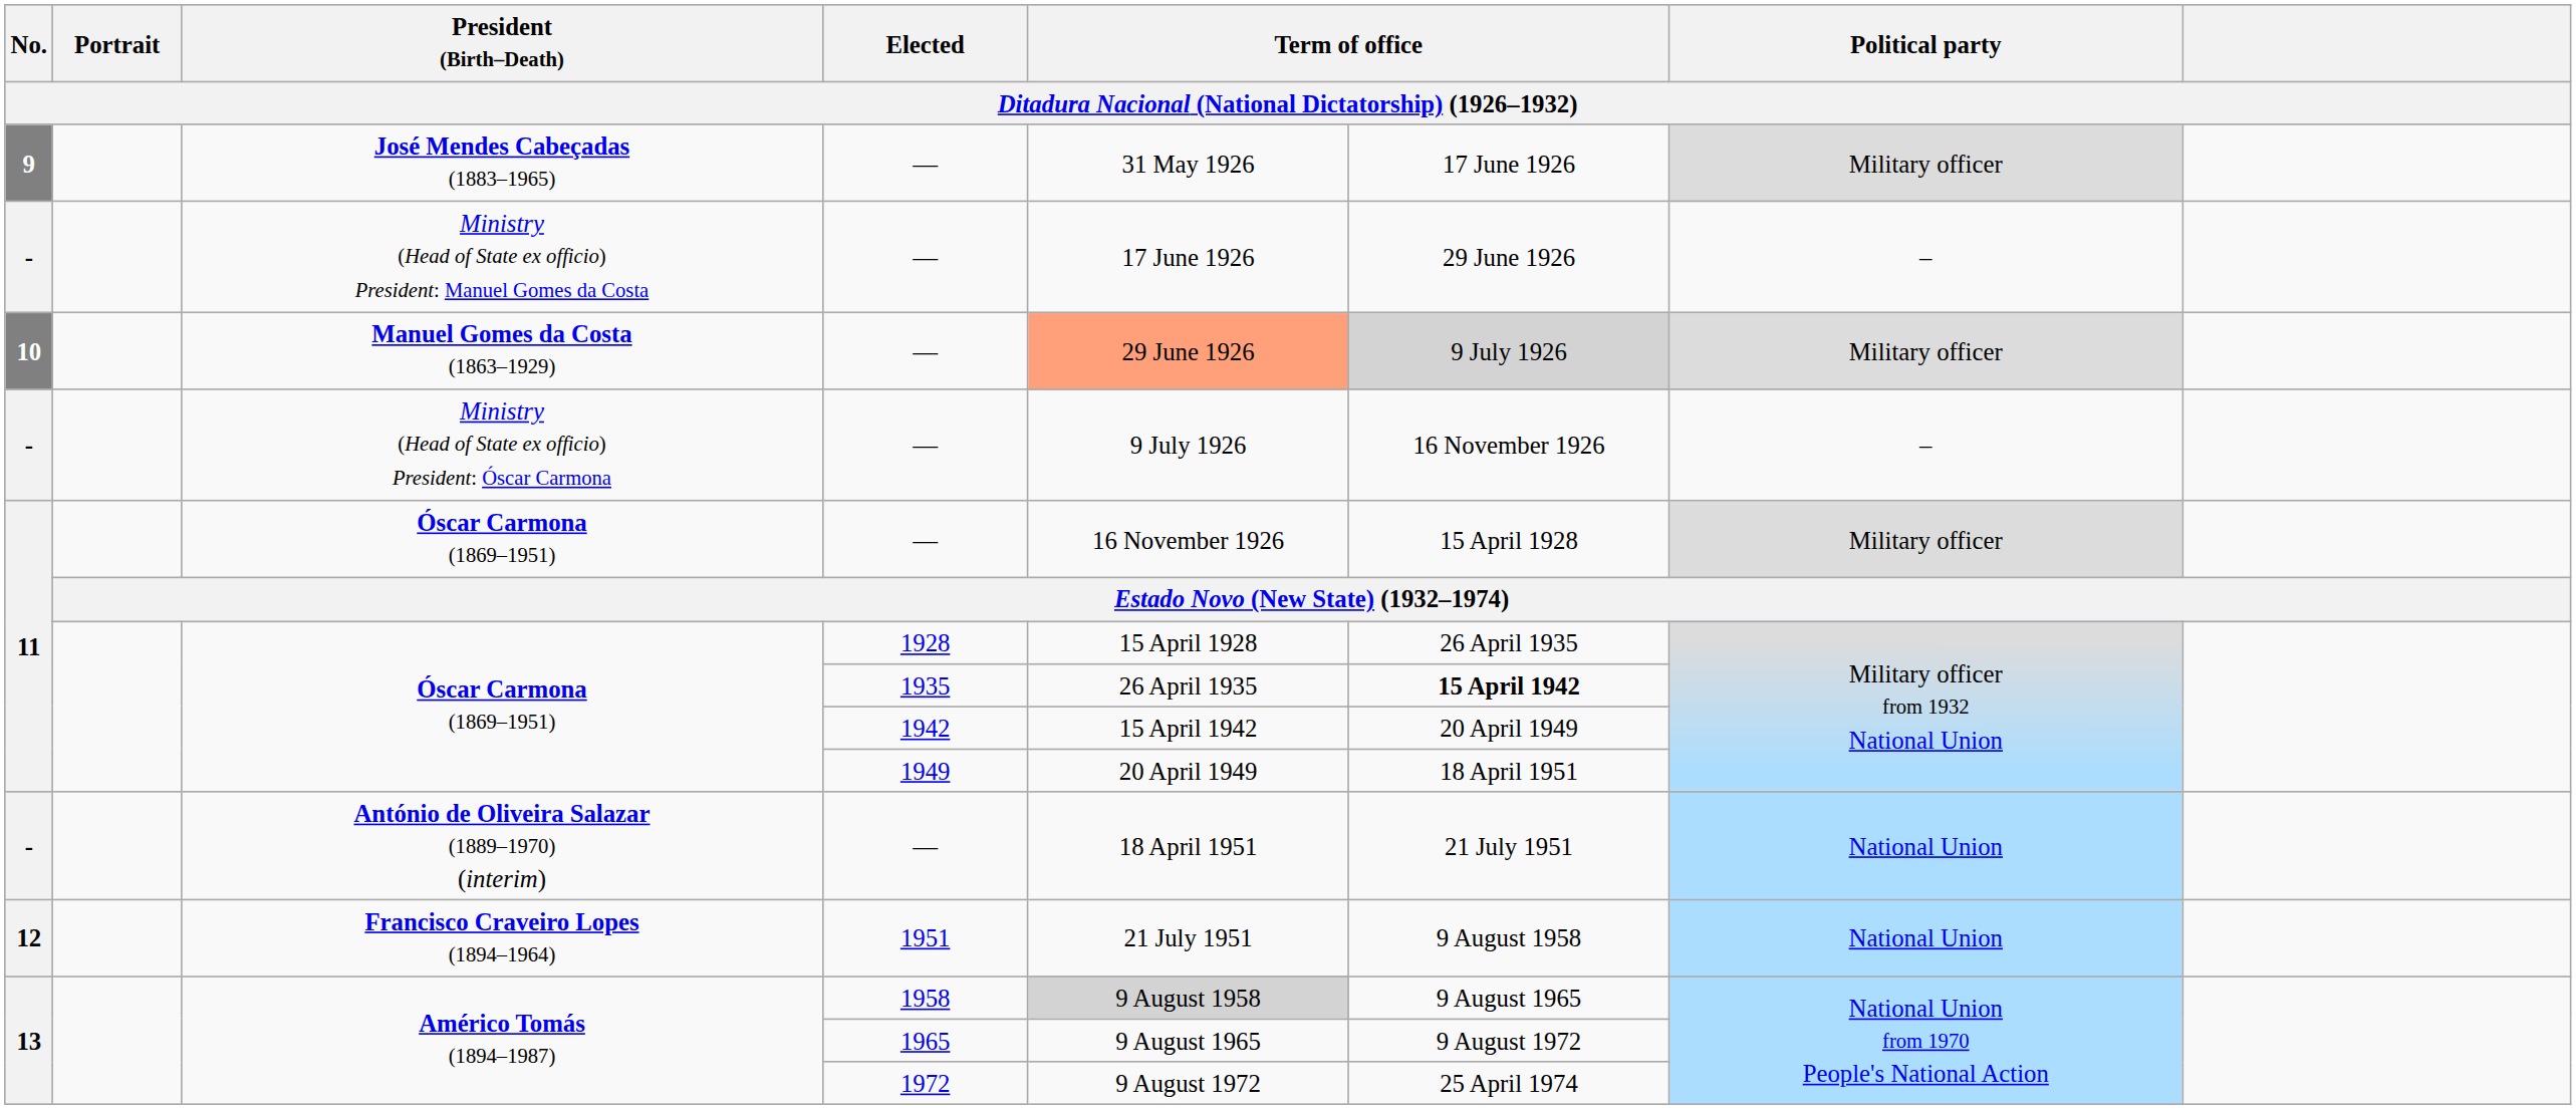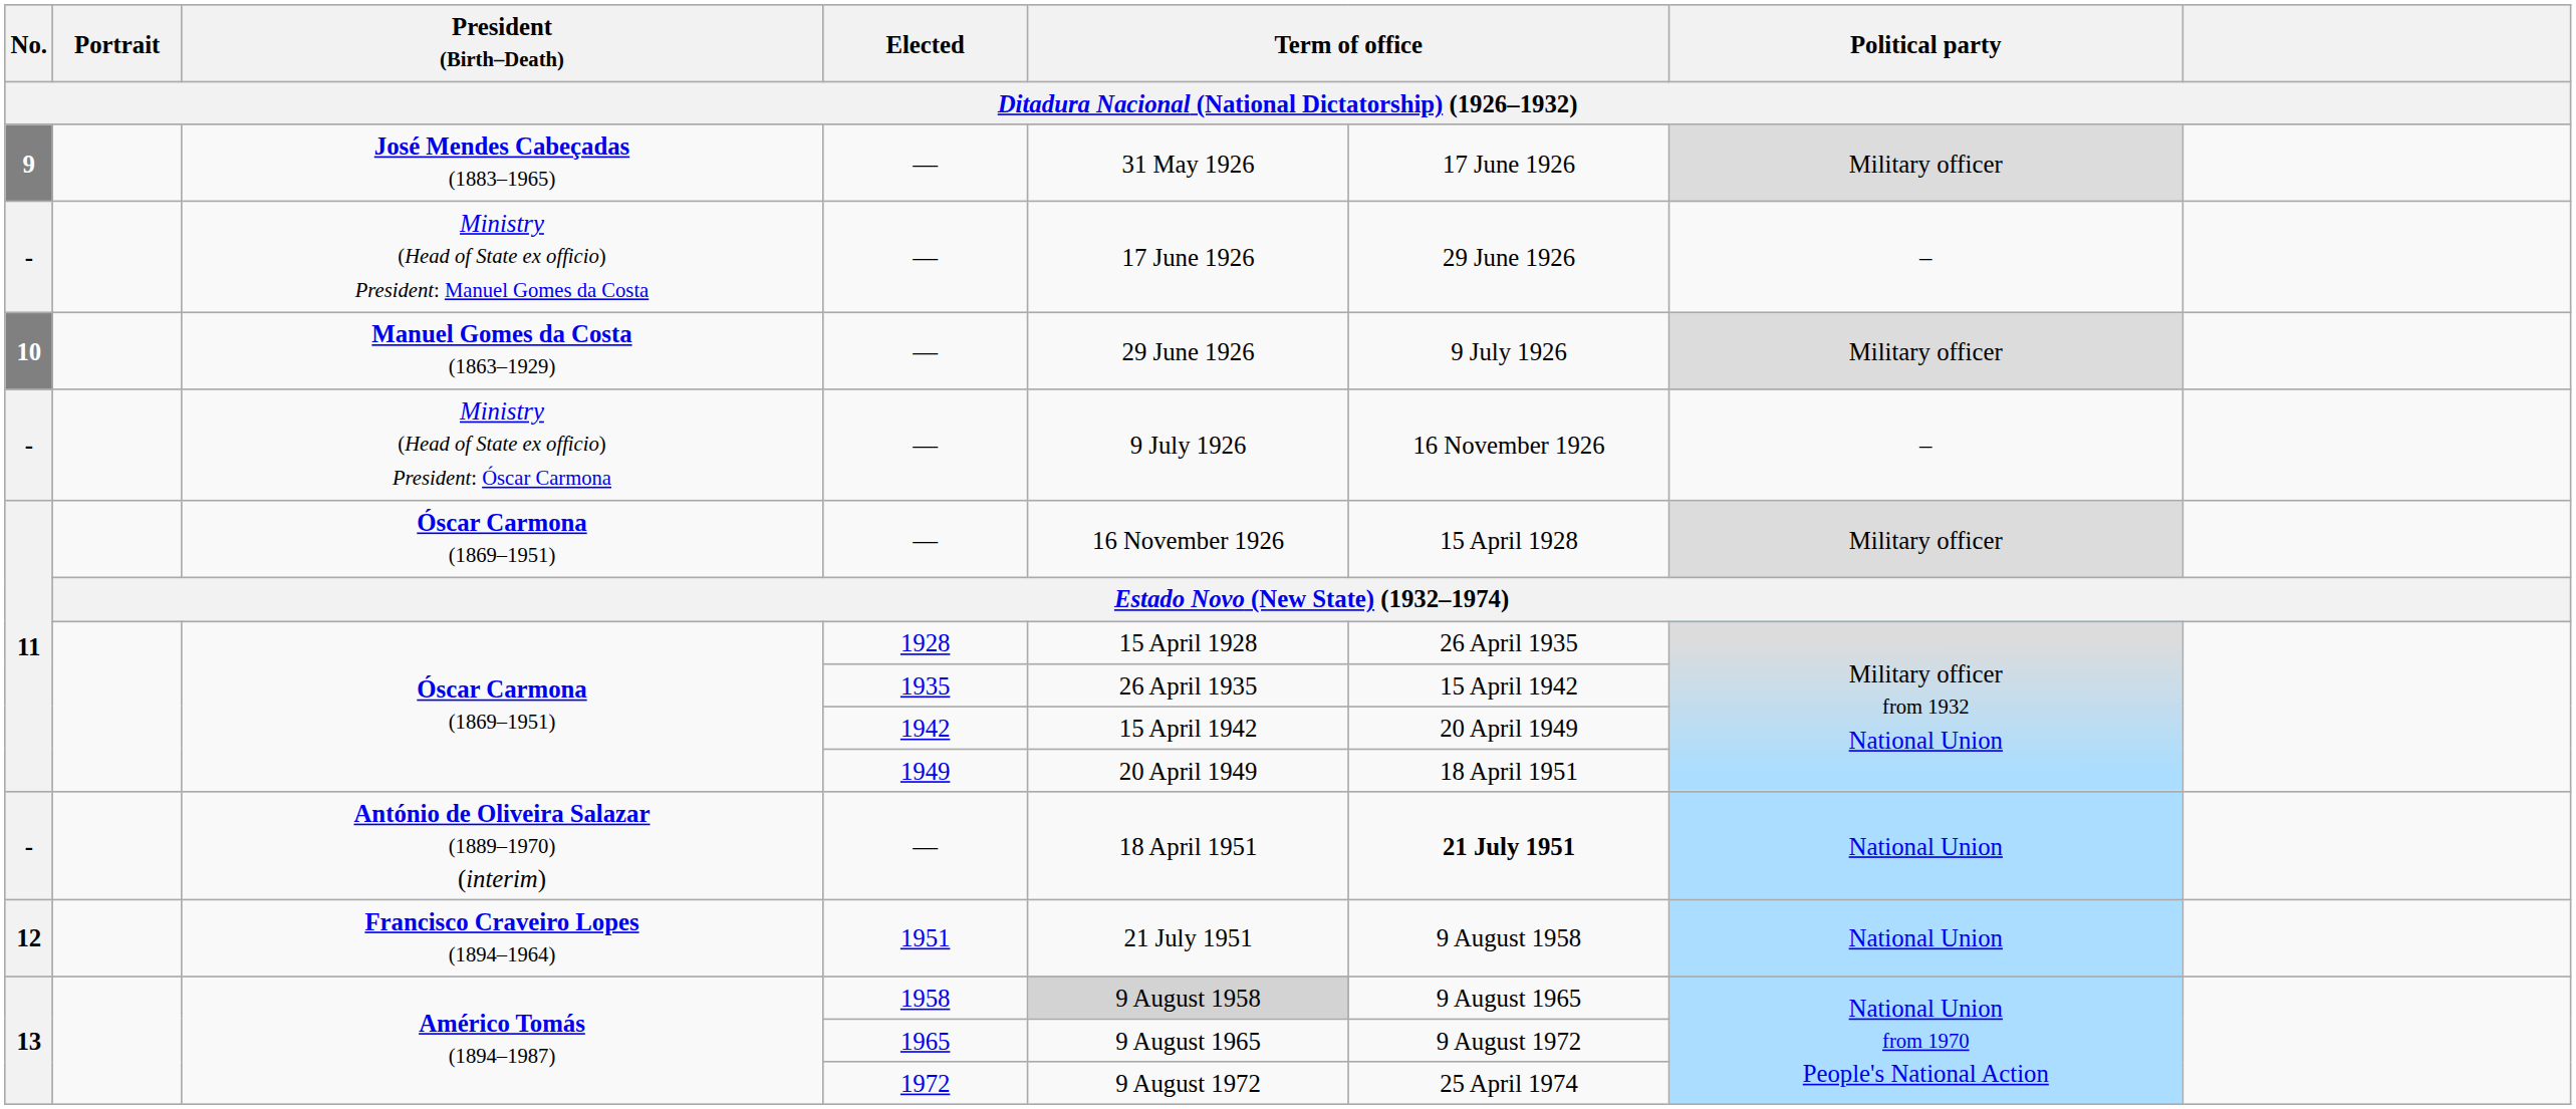Manuel Gomes da Costa (1863–1929) / — | column 5: lightsalmon background -> no background
Manuel Gomes da Costa (1863–1929) / — | column 6: lightgrey background -> no background
1935 | column 6: bold -> normal
António de Oliveira Salazar (1889–1970) (interim) / — | column 6: normal -> bold
